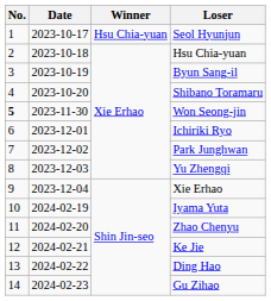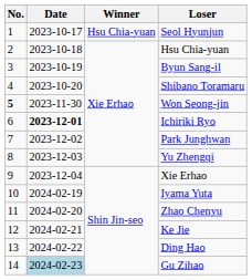Ichiriki Ryo | Date: normal -> bold
Gu Zihao | Date: no background -> lightblue background
